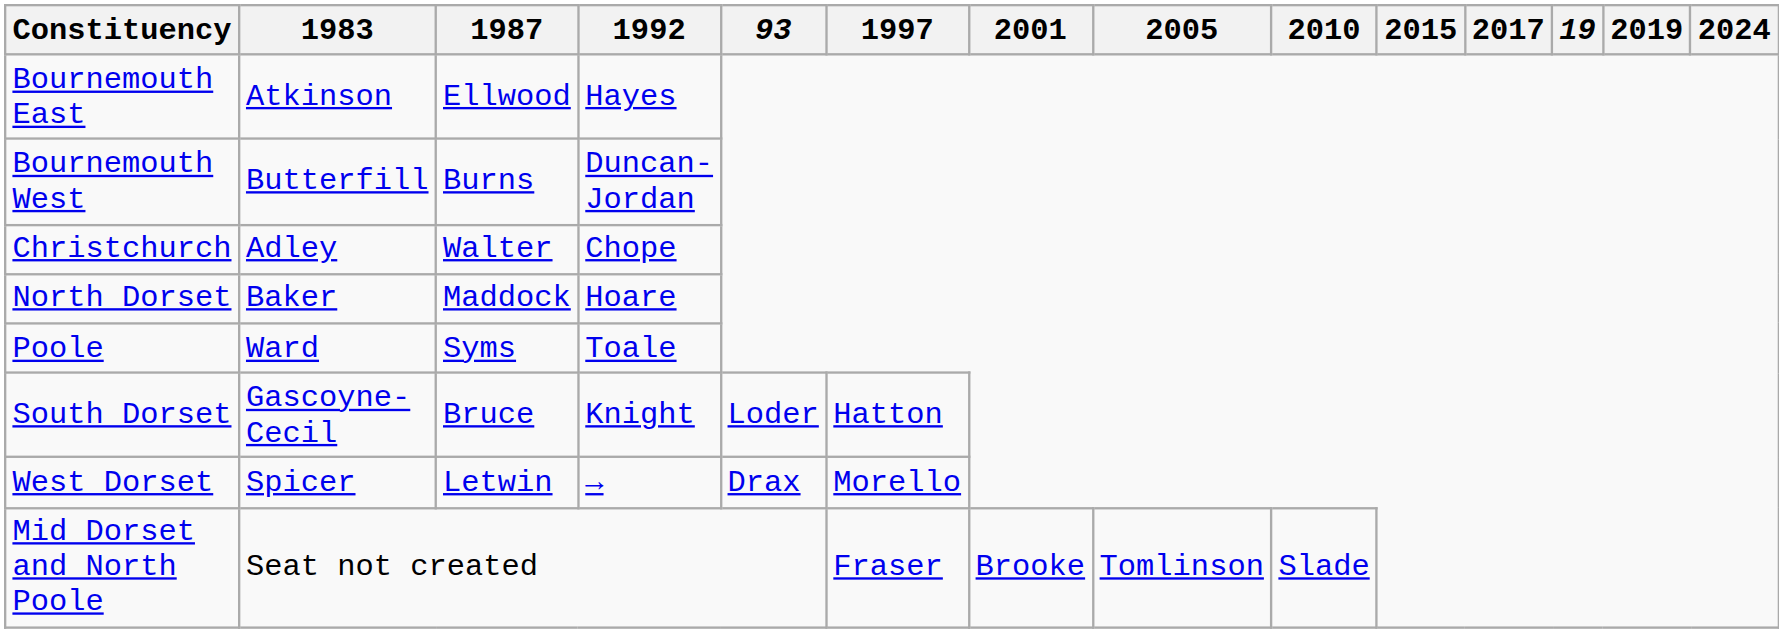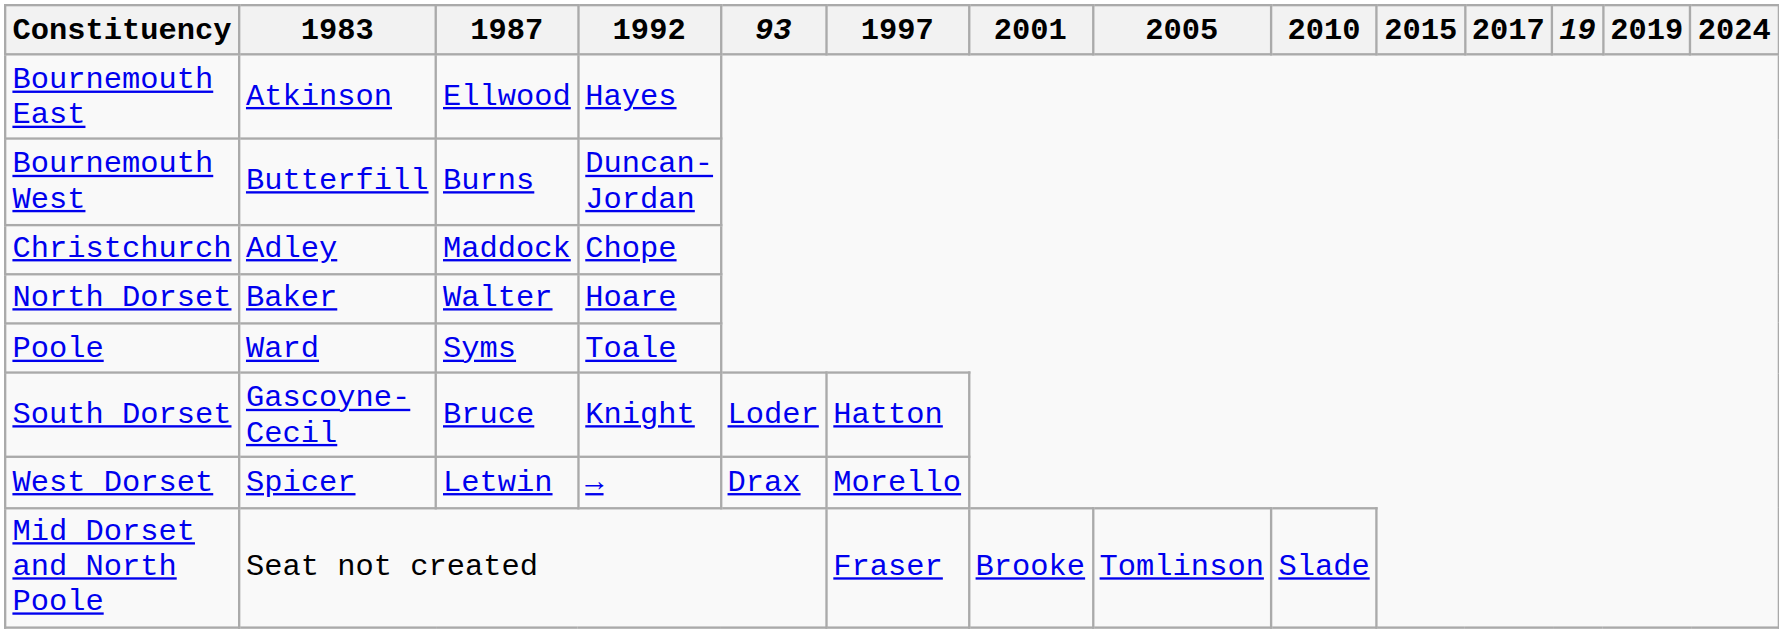Christchurch | 1987: Walter -> Maddock
North Dorset | 1987: Maddock -> Walter
